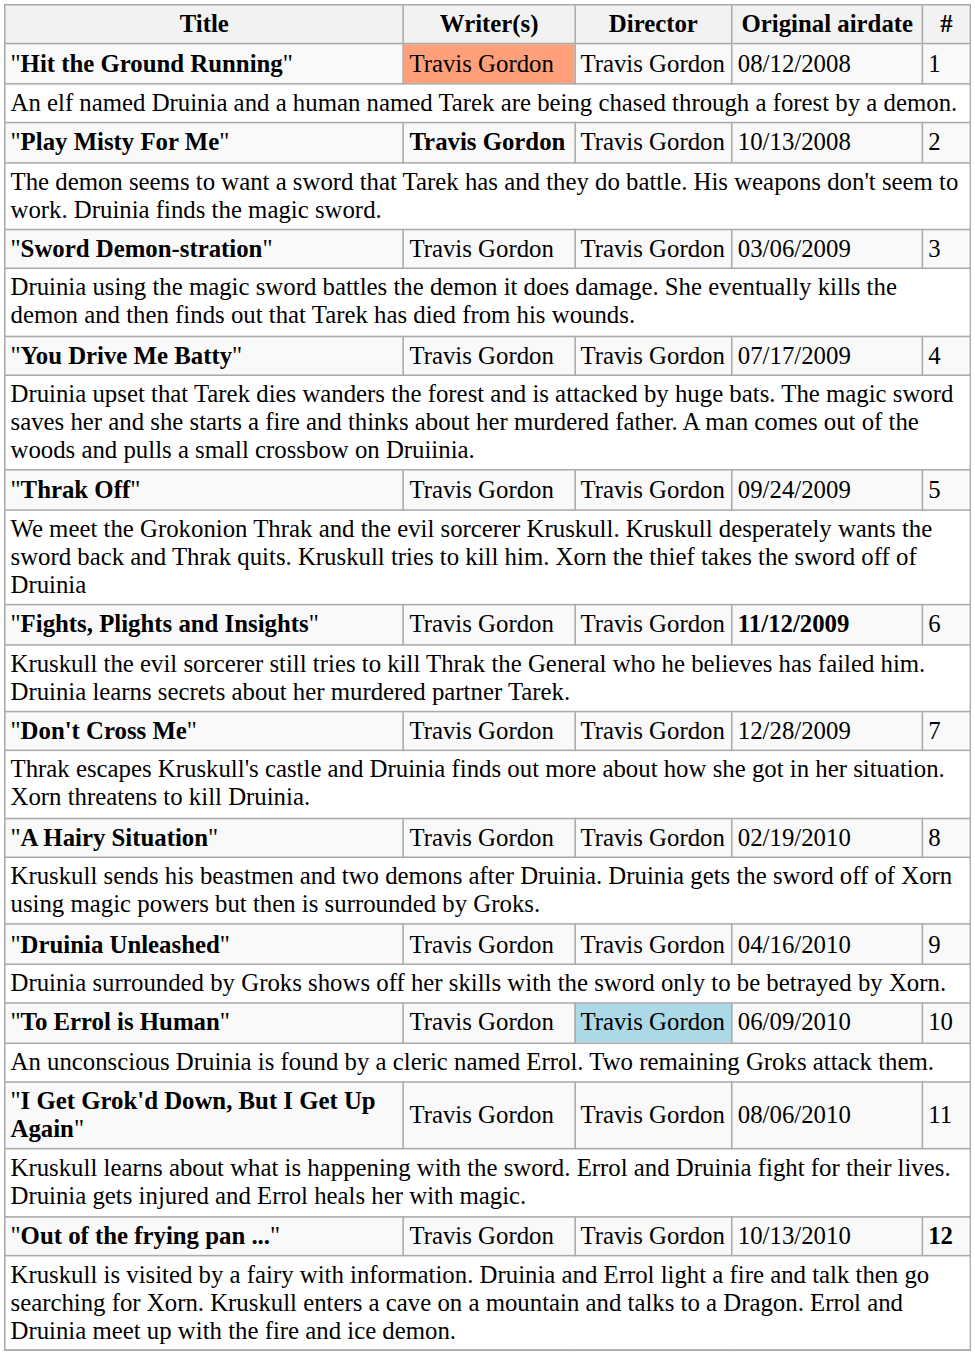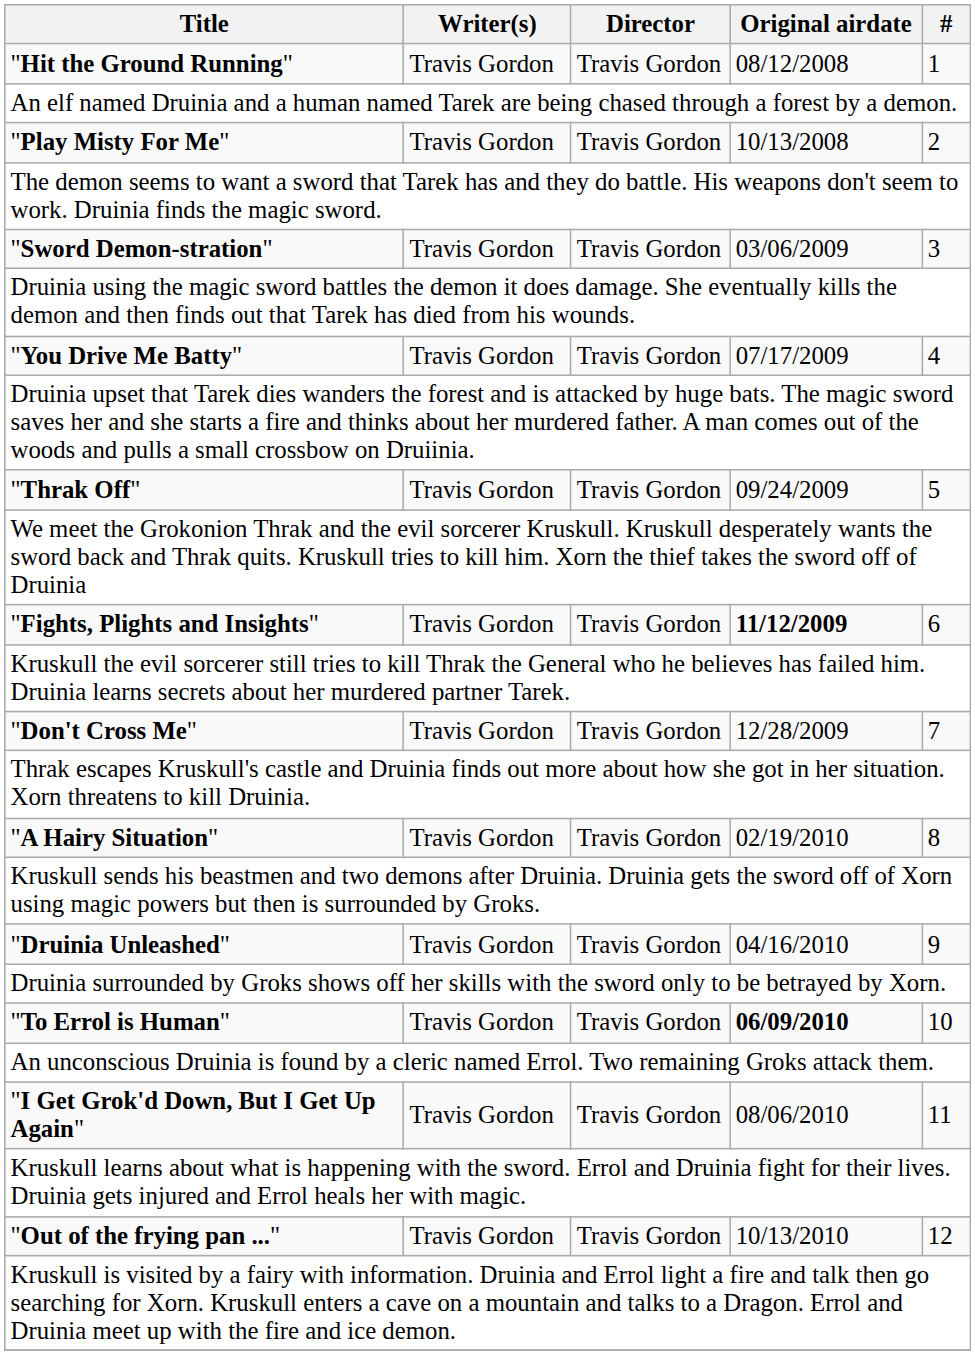"Hit the Ground Running" | Writer(s): lightsalmon background -> no background
"Play Misty For Me" | Writer(s): bold -> normal
"To Errol is Human" | Director: lightblue background -> no background
"To Errol is Human" | Original airdate: normal -> bold
"Out of the frying pan ..." | #: bold -> normal
